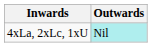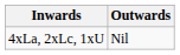4xLa, 2xLc, 1xU | Outwards: paleturquoise background -> no background
